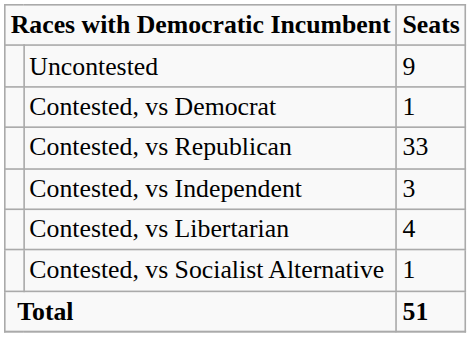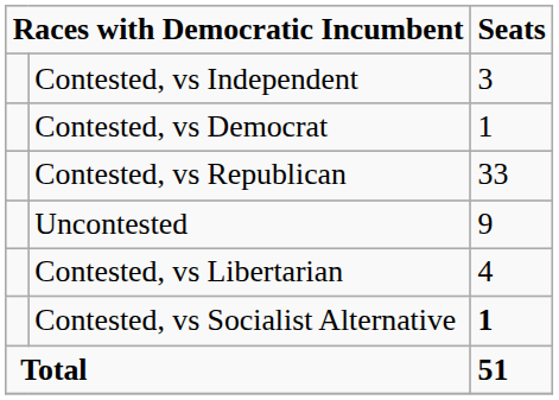rows swapped: Uncontested <-> Contested, vs Independent
Contested, vs Socialist Alternative | column 3: normal -> bold
